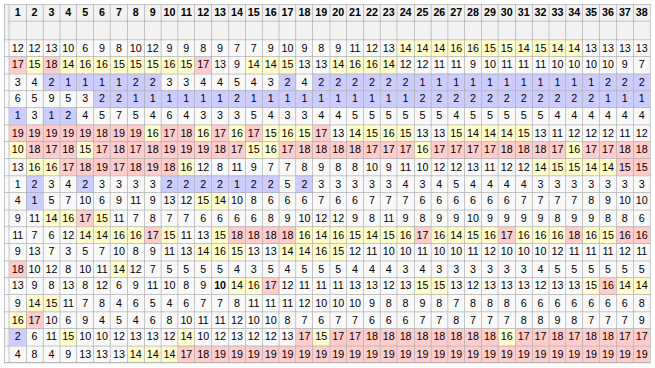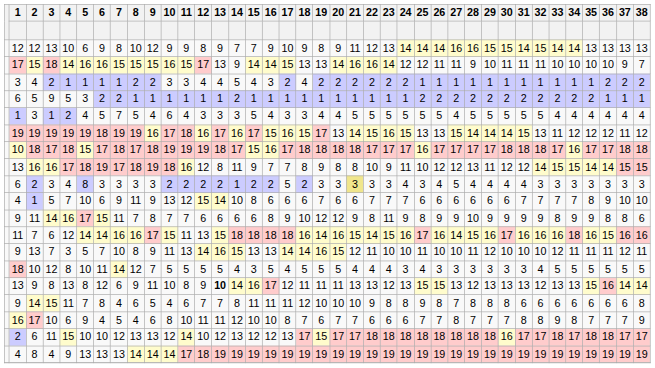row 11 | 1: 1 -> 6
row 11 | 5: 2 -> 8
row 11 | 21: no background -> khaki background
